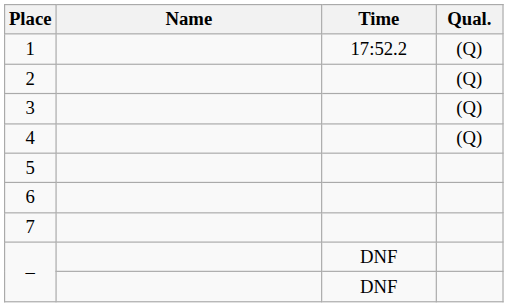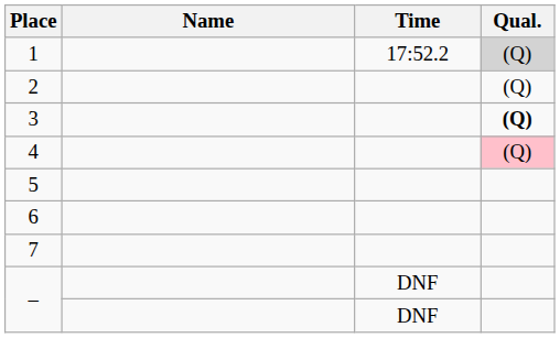1 | Qual.: no background -> lightgrey background
3 | Qual.: normal -> bold
4 | Qual.: no background -> pink background
